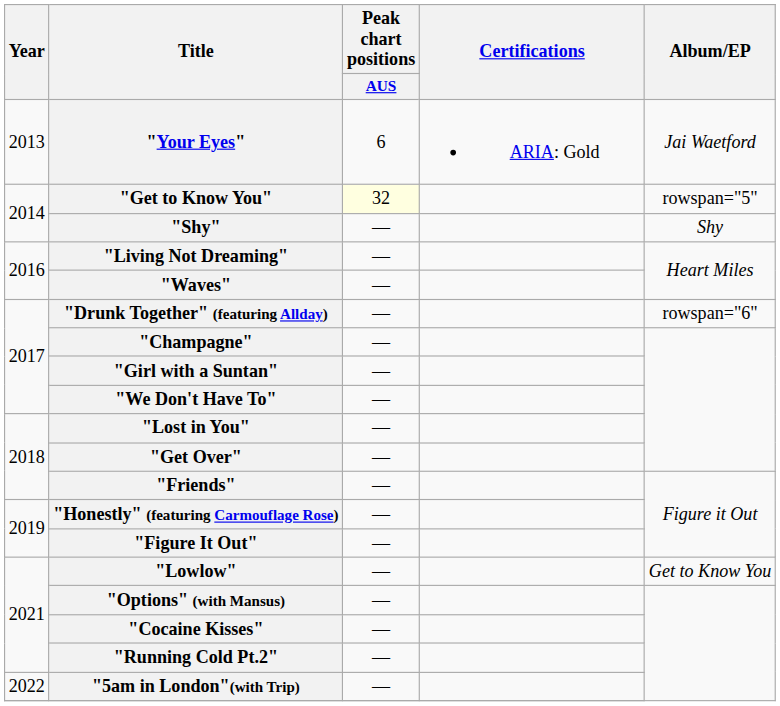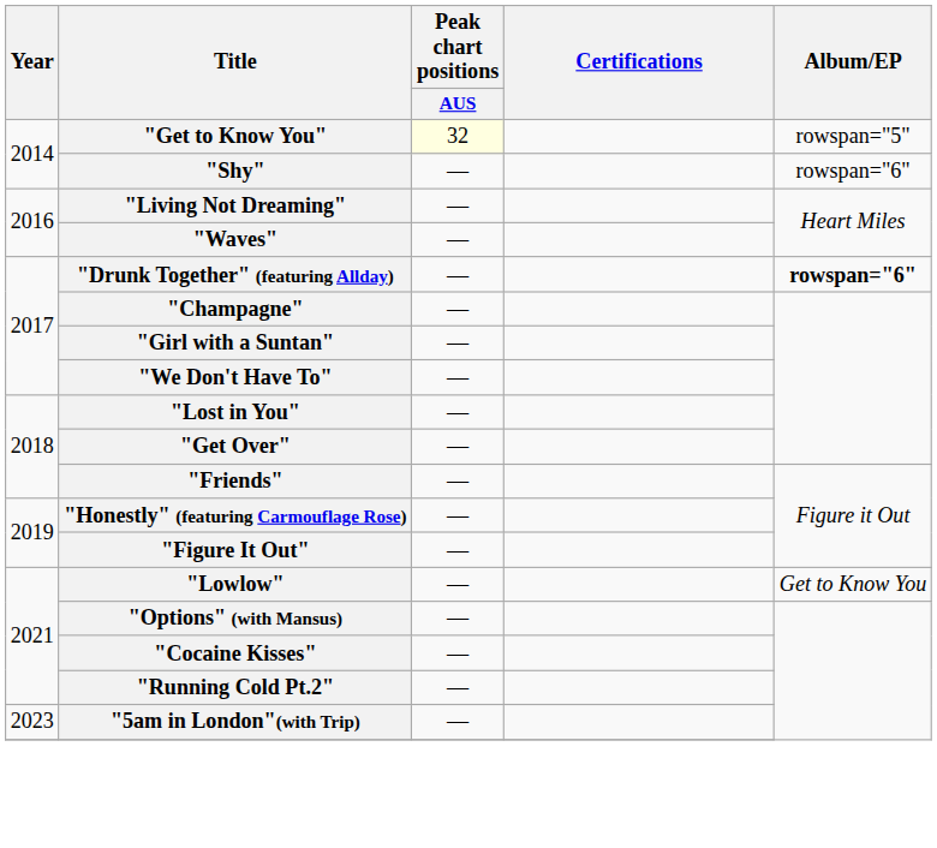- row: 2013 | "Your Eyes" | 6 | ARIA: Gold | Jai Waetford
"Shy" | Album/EP: Shy -> rowspan="6"
"Drunk Together" (featuring Allday) | Album/EP: normal -> bold
"5am in London"(with Trip) | Year: 2022 -> 2023
